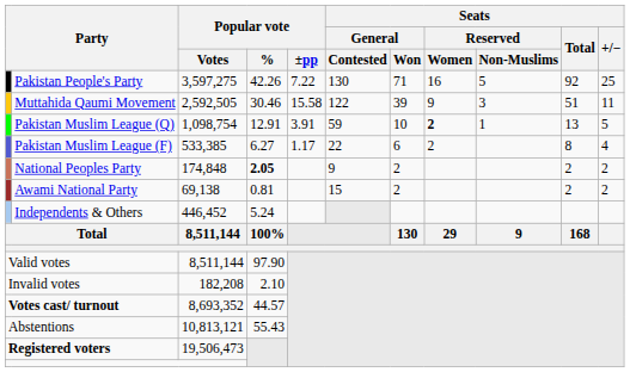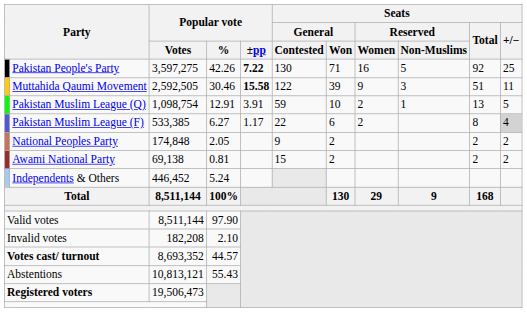Pakistan People's Party | Popular vote / ±pp: normal -> bold
Muttahida Qaumi Movement | Popular vote / ±pp: normal -> bold
Pakistan Muslim League (Q) | Seats / Reserved / Women: bold -> normal
Pakistan Muslim League (F) | Seats / +/−: no background -> lightgrey background
National Peoples Party | Popular vote / %: bold -> normal
